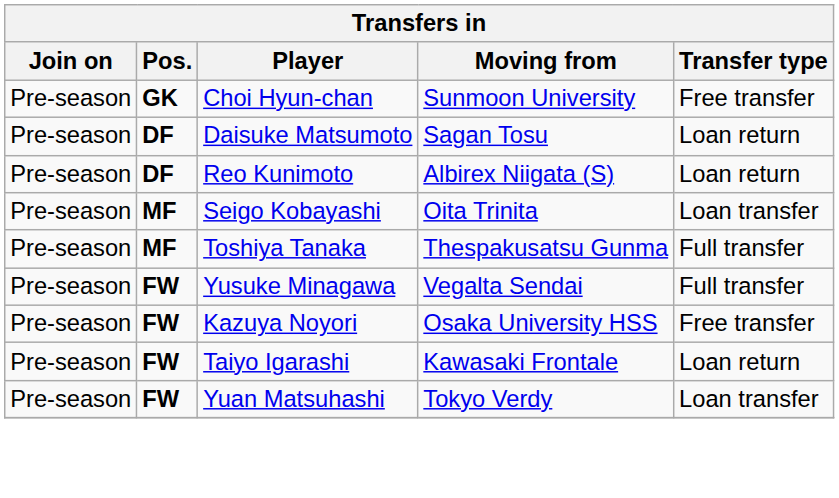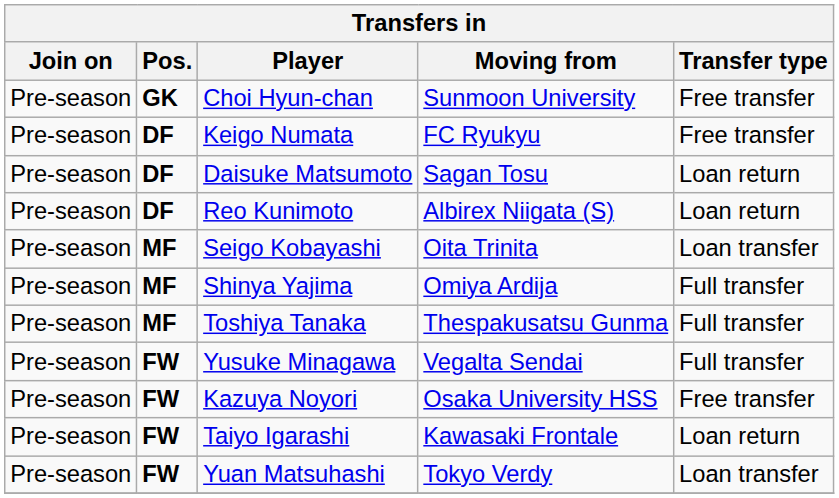+ row: Pre-season | DF | Keigo Numata | FC Ryukyu | Free transfer
+ row: Pre-season | MF | Shinya Yajima | Omiya Ardija | Full transfer
